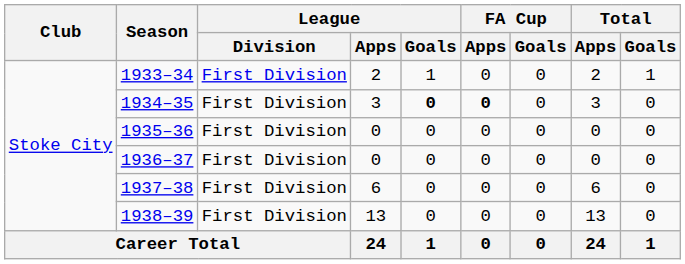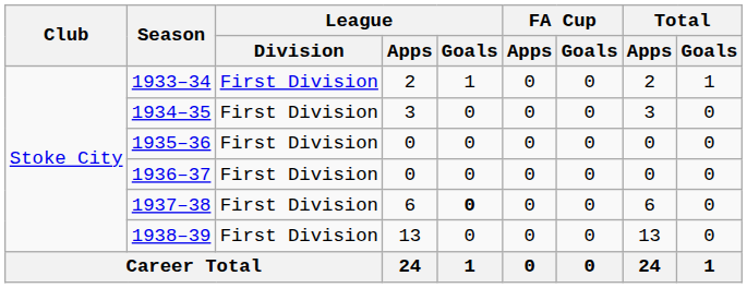1934–35 | League / Goals: bold -> normal
1934–35 | FA Cup / Apps: bold -> normal
1937–38 | League / Goals: normal -> bold
